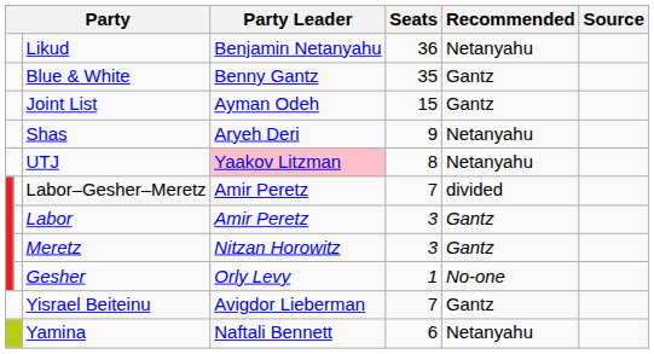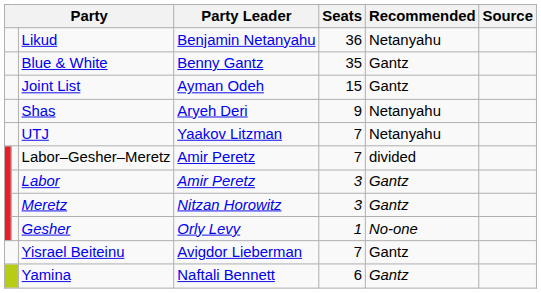UTJ | Party Leader: pink background -> no background
UTJ | Seats: 8 -> 7
Yamina | Recommended: Netanyahu -> Gantz
